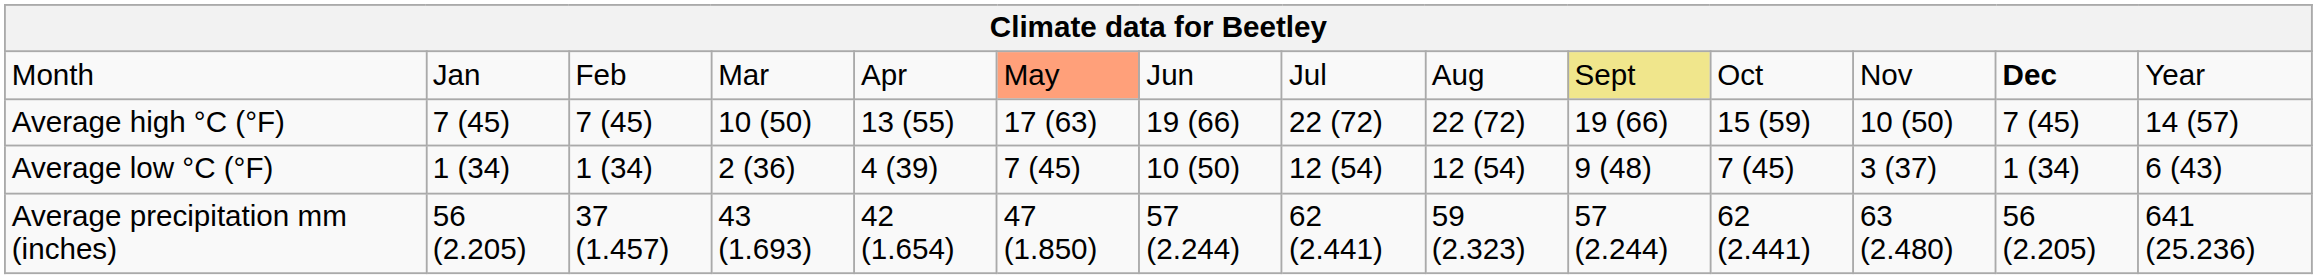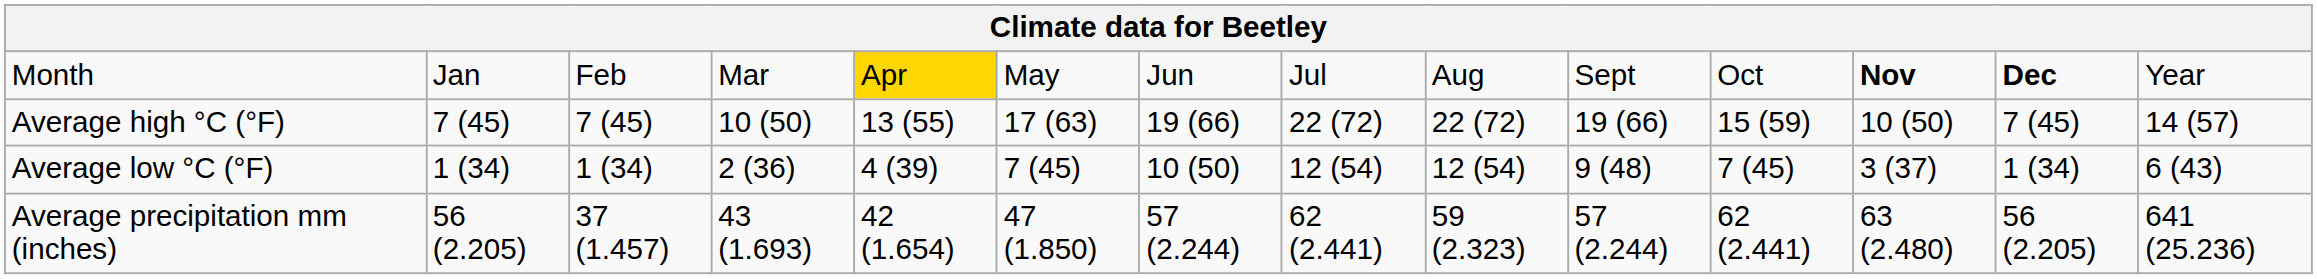Month | column 5: no background -> gold background
Month | column 6: lightsalmon background -> no background
Month | column 10: khaki background -> no background
Month | column 12: normal -> bold
